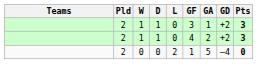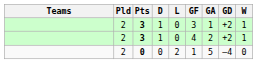columns swapped: W <-> Pts
